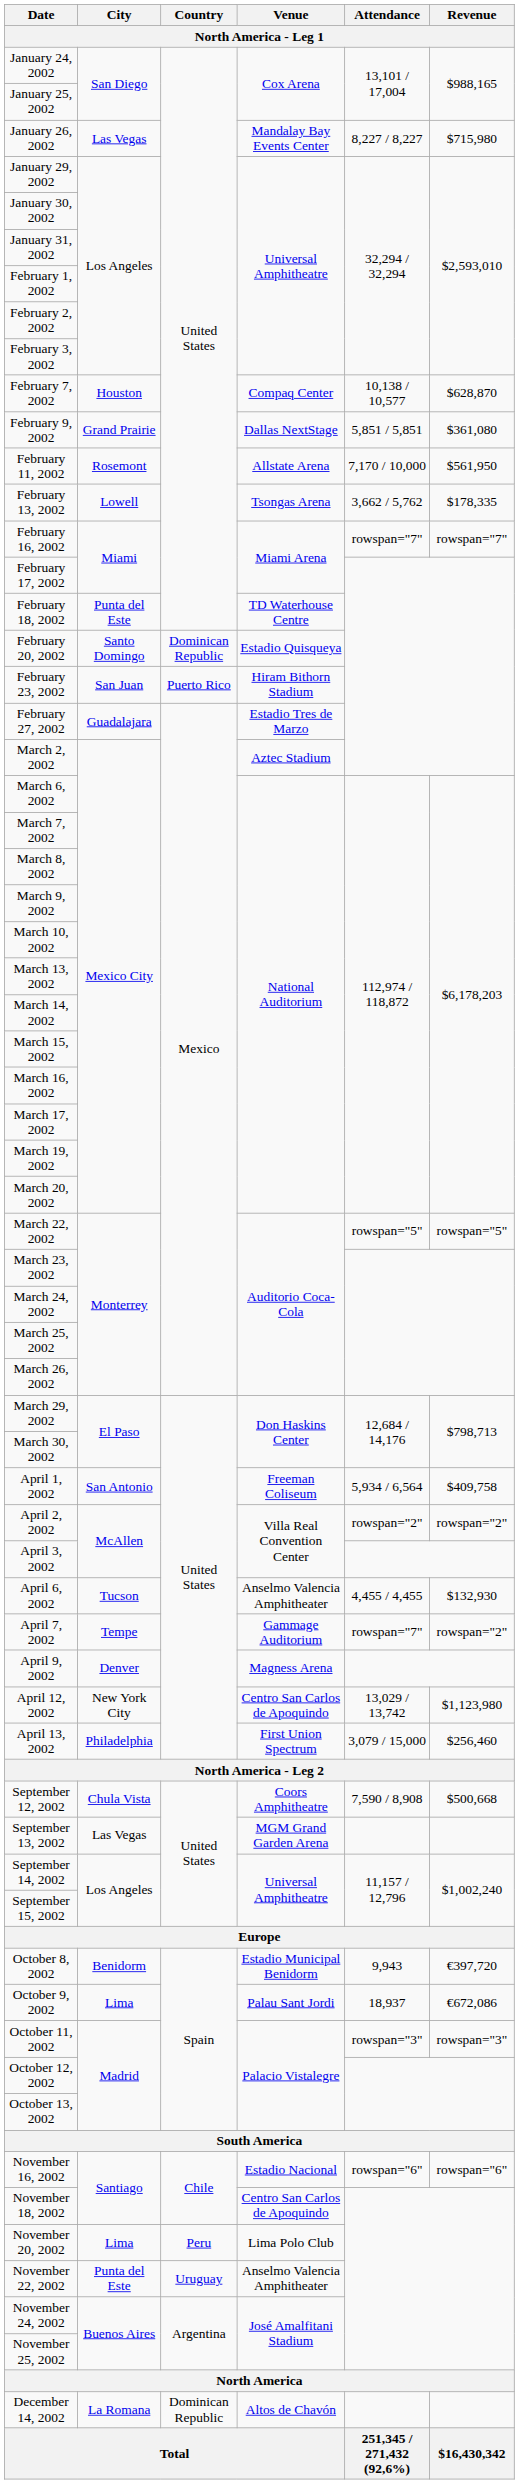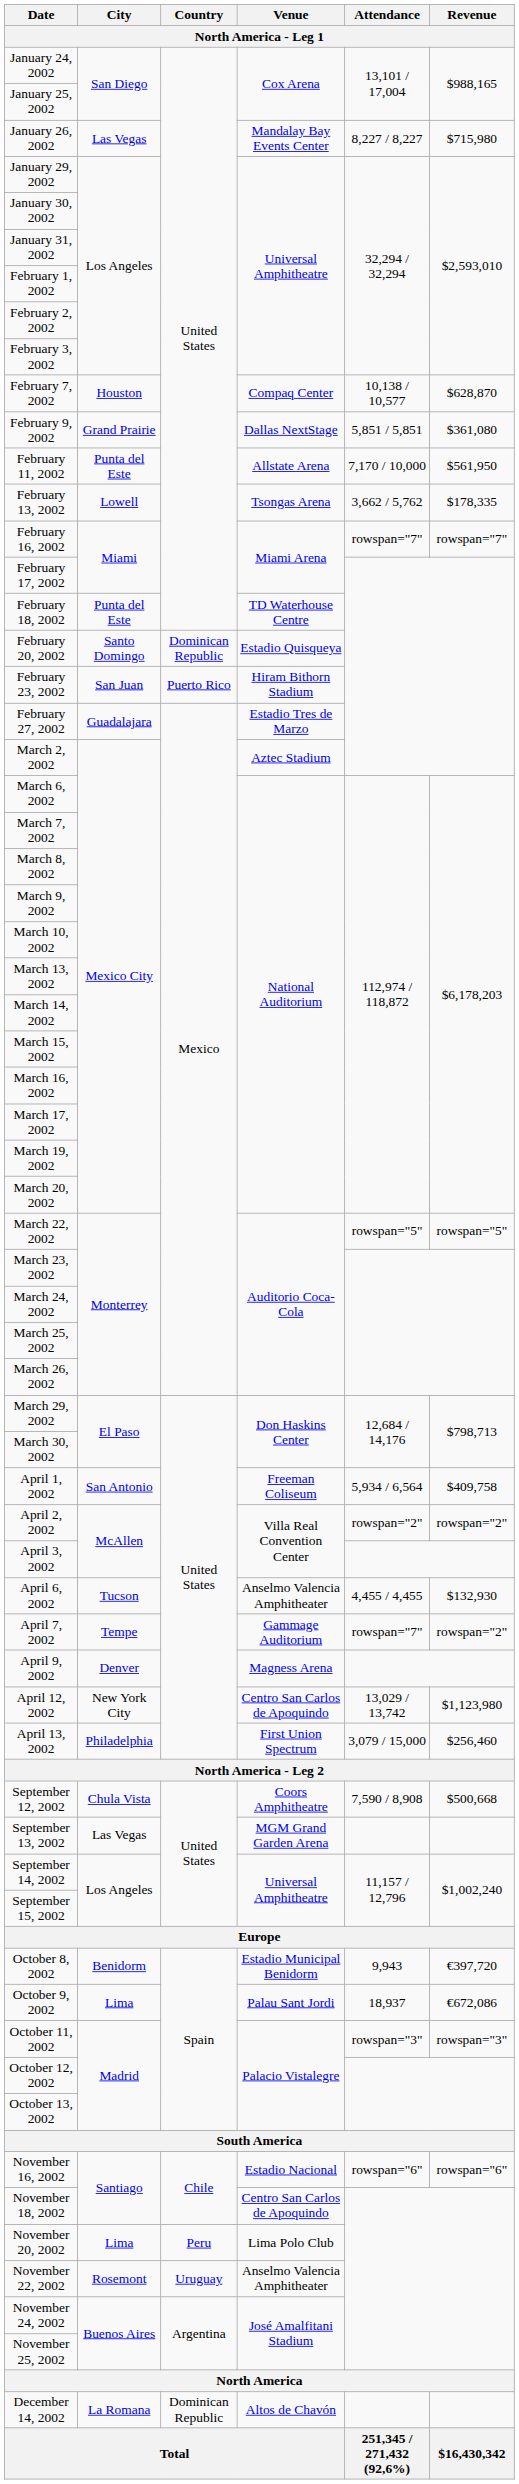February 11, 2002 | City: Rosemont -> Punta del Este
November 22, 2002 | City: Punta del Este -> Rosemont
